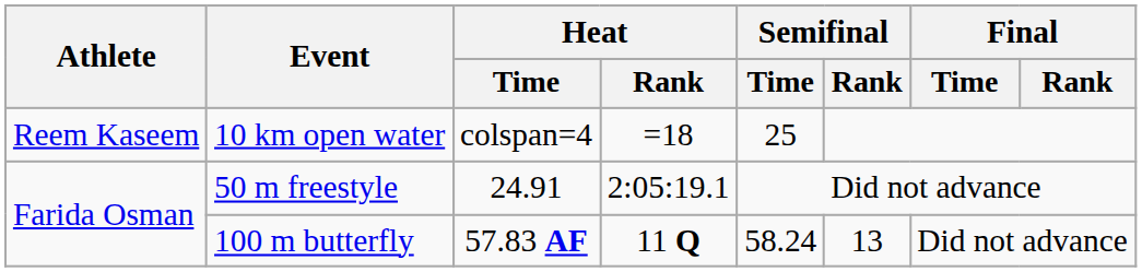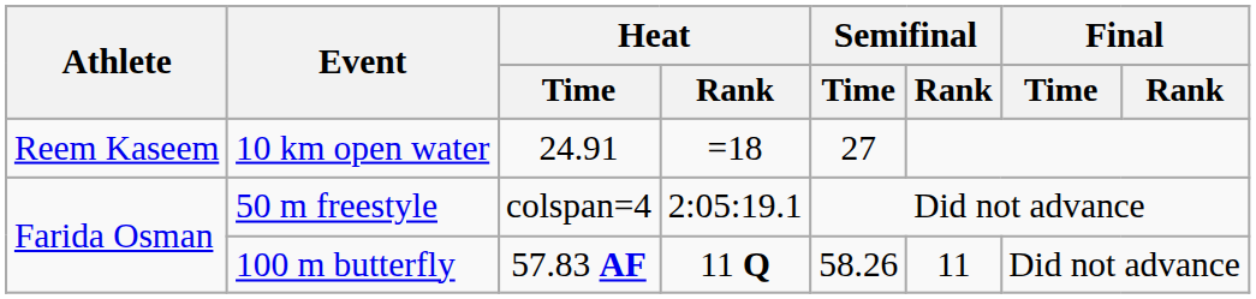10 km open water | Heat / Time: colspan=4 -> 24.91
10 km open water | Semifinal / Time: 25 -> 27
50 m freestyle | Heat / Time: 24.91 -> colspan=4
100 m butterfly | Semifinal / Time: 58.24 -> 58.26
100 m butterfly | Semifinal / Rank: 13 -> 11
